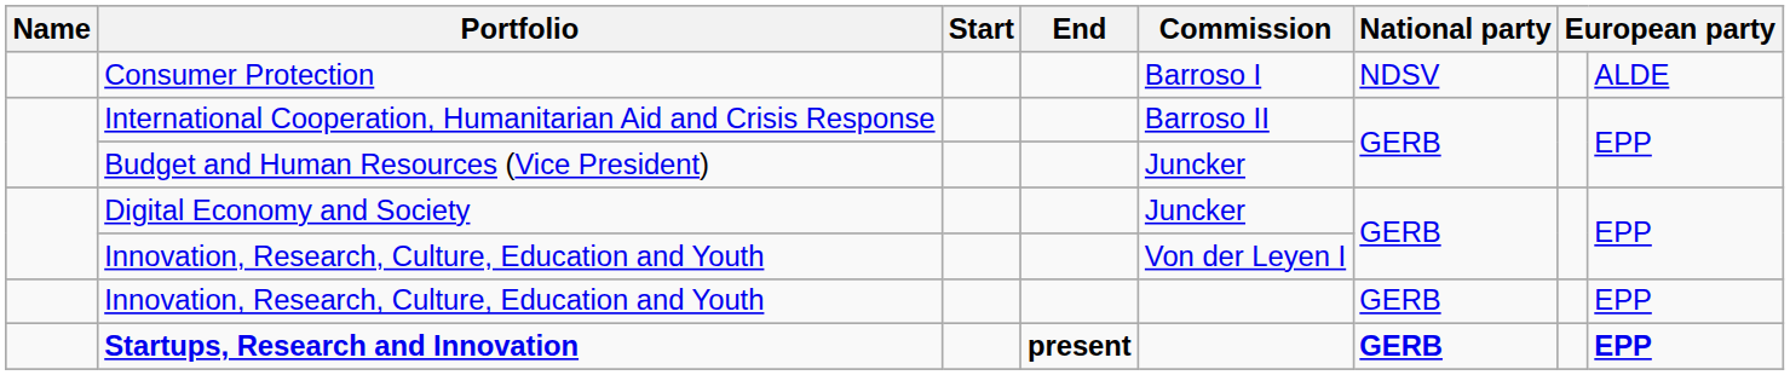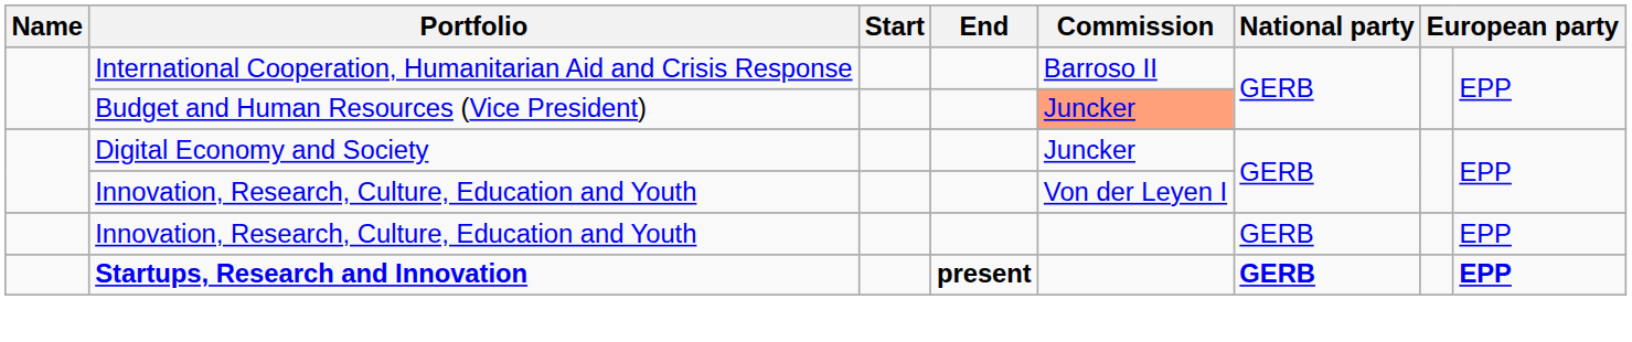- row: Consumer Protection | Barroso I | NDSV | ALDE
Budget and Human Resources (Vice President) | Commission: no background -> lightsalmon background
